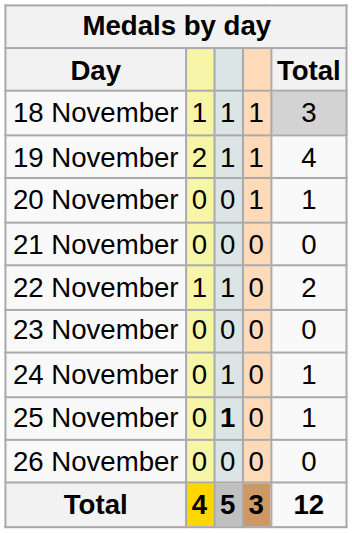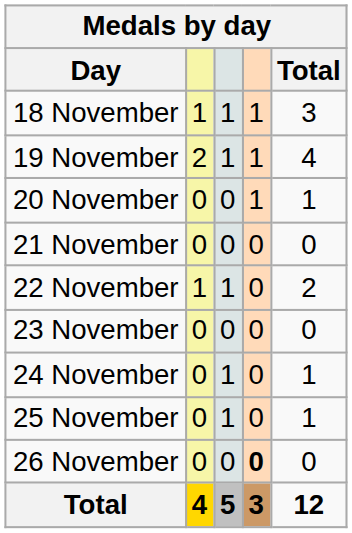18 November | Total: lightgrey background -> no background
25 November | column 3: bold -> normal
26 November | column 4: normal -> bold
